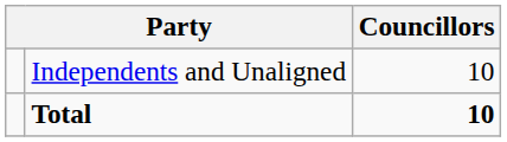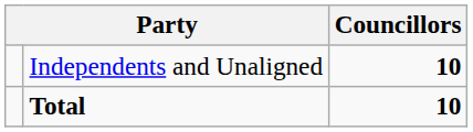Independents and Unaligned | Councillors: normal -> bold
